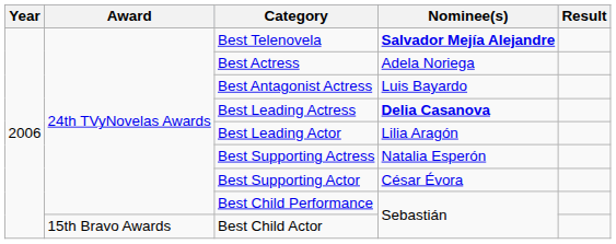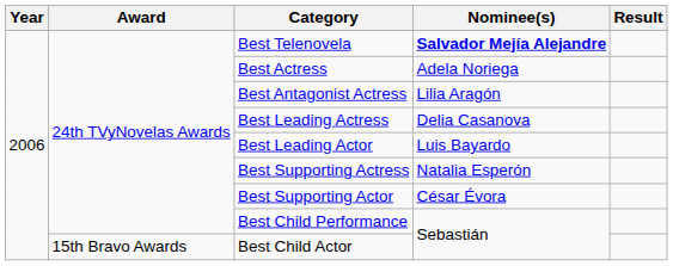Best Antagonist Actress | Nominee(s): Luis Bayardo -> Lilia Aragón
Best Leading Actress | Nominee(s): bold -> normal
Best Leading Actor | Nominee(s): Lilia Aragón -> Luis Bayardo
